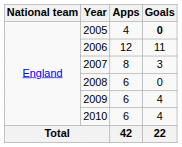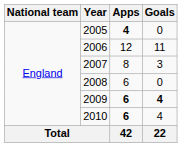2005 | Apps: normal -> bold
2005 | Goals: bold -> normal
2009 | Apps: normal -> bold
2009 | Goals: normal -> bold
2010 | Apps: normal -> bold
